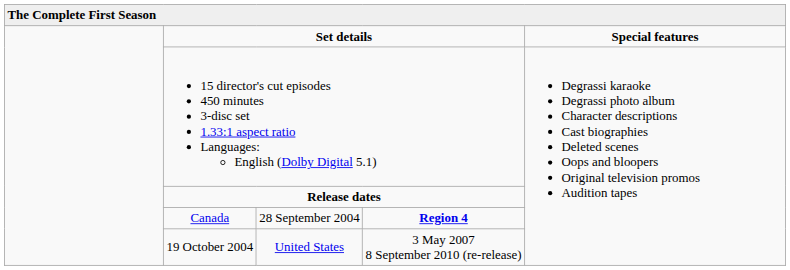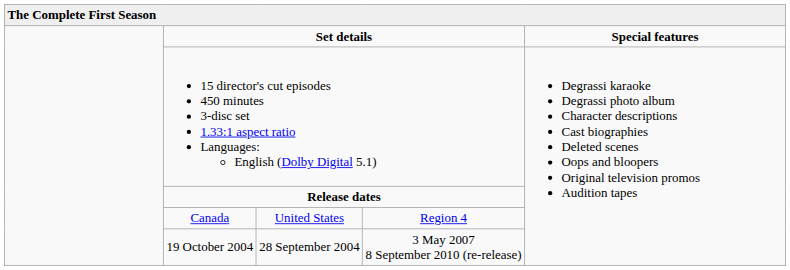Canada | column 3: 28 September 2004 -> United States
Canada | column 4: bold -> normal
19 October 2004 | column 3: United States -> 28 September 2004
